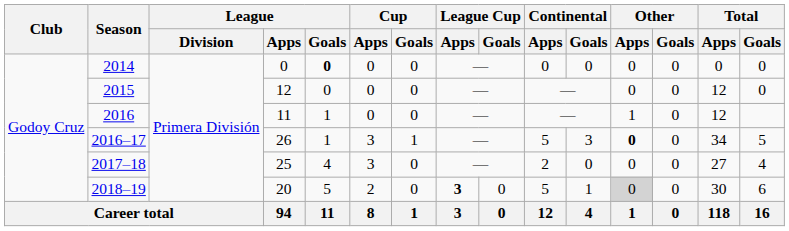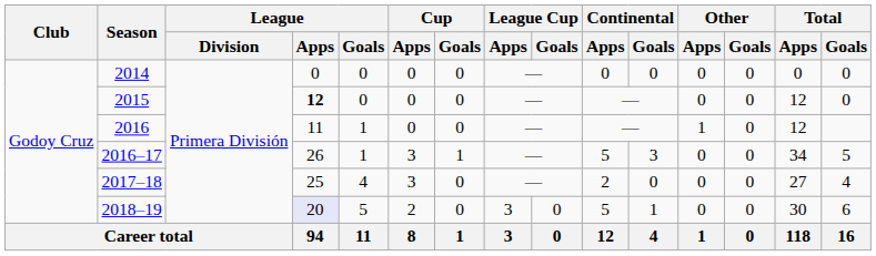2014 | League / Goals: bold -> normal
2015 | League / Apps: normal -> bold
2016–17 | Other / Apps: bold -> normal
2018–19 | League / Apps: no background -> lavender background
2018–19 | League Cup / Apps: bold -> normal
2018–19 | Other / Apps: lightgrey background -> no background
